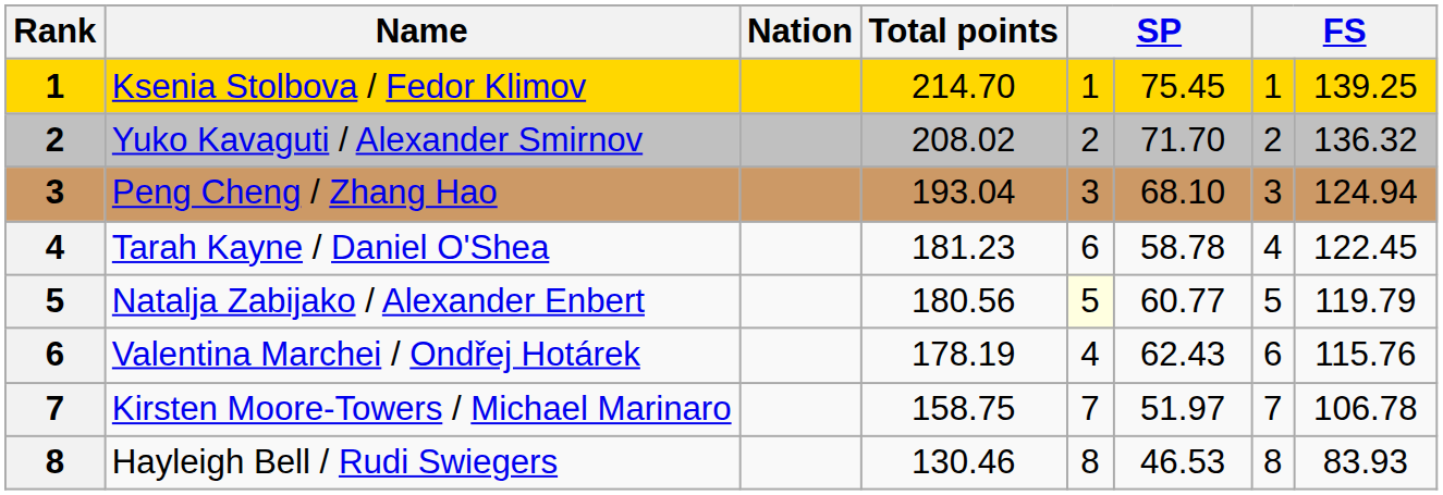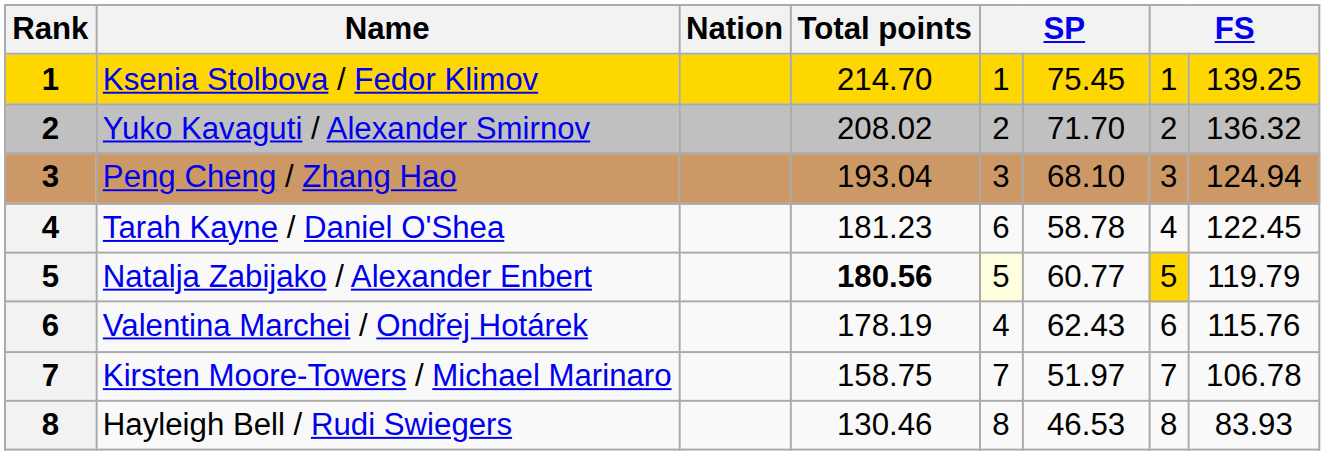Natalja Zabijako / Alexander Enbert | Total points: normal -> bold
Natalja Zabijako / Alexander Enbert | column 7: no background -> gold background
